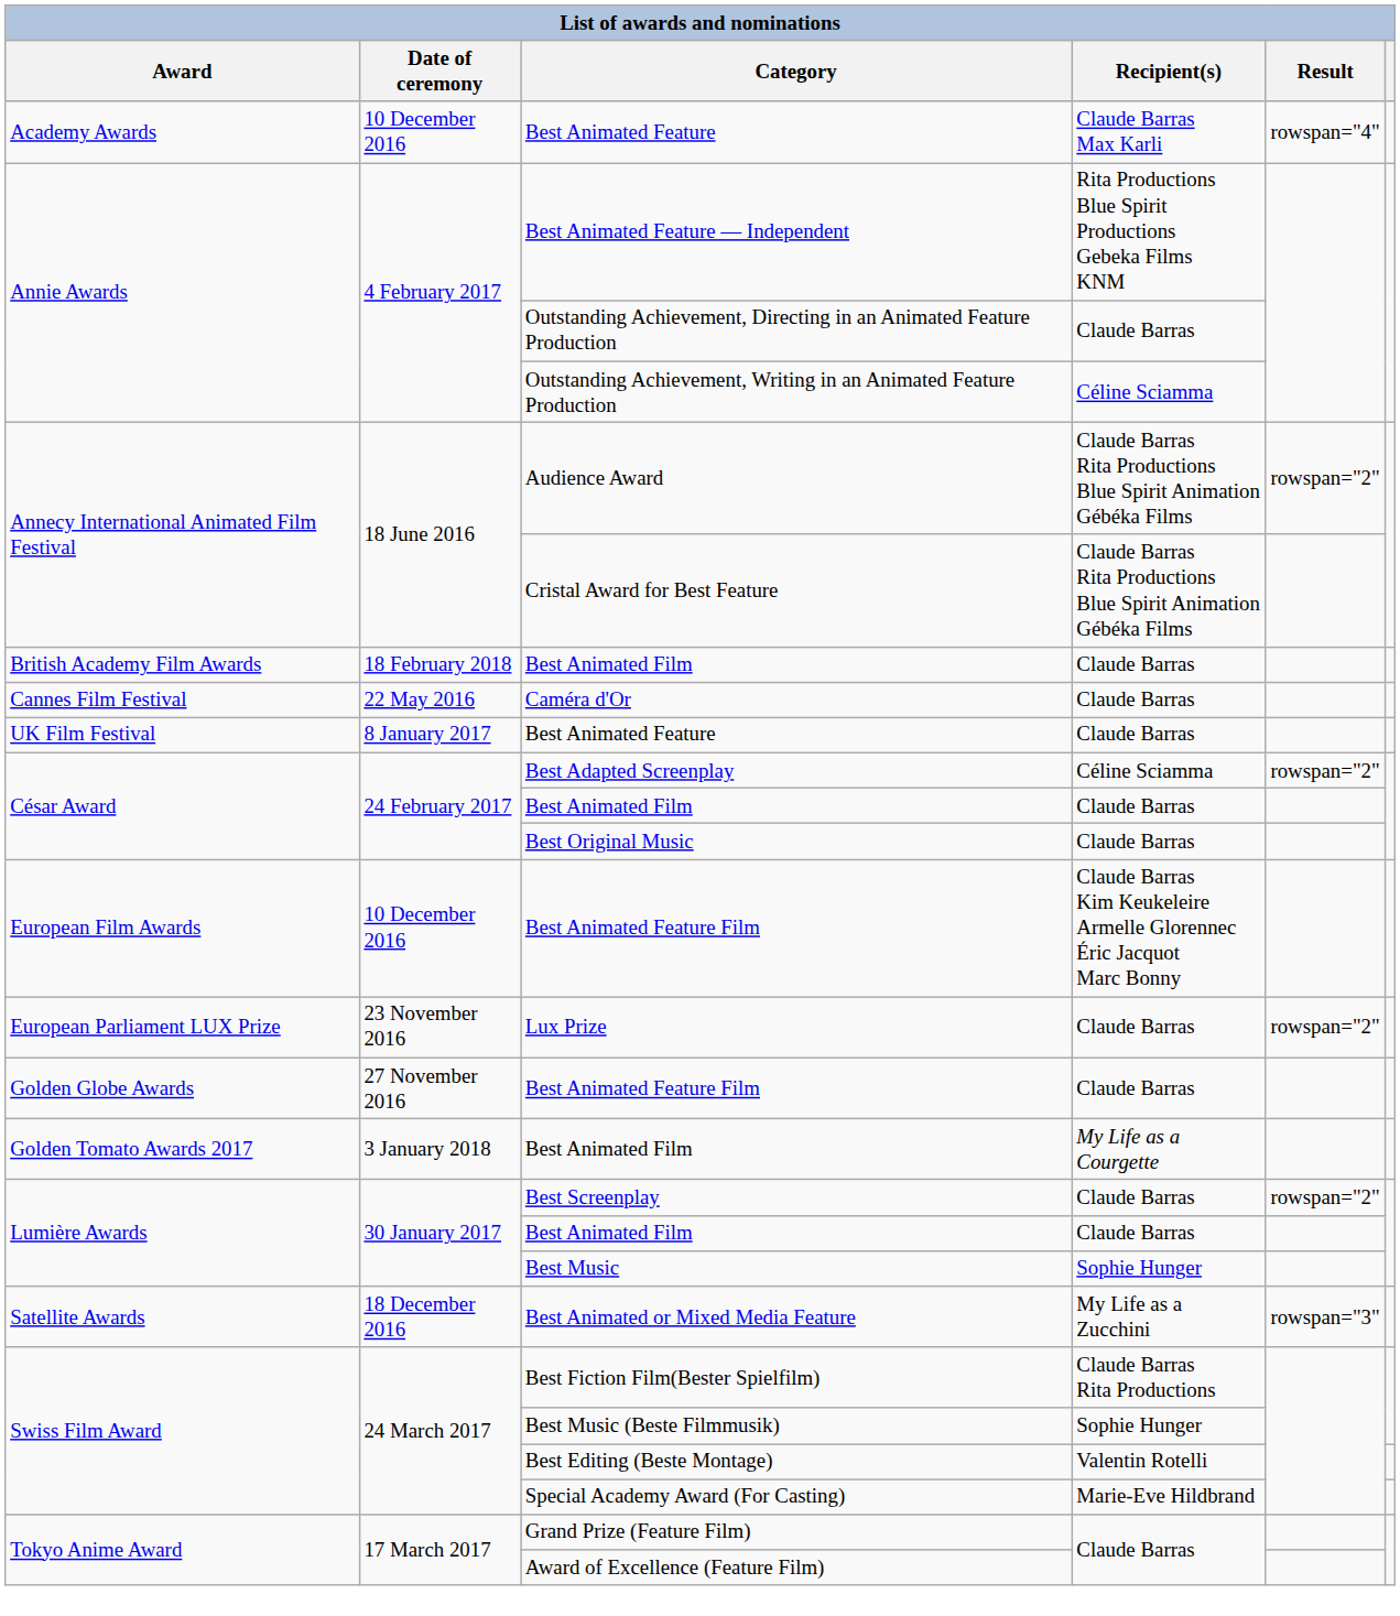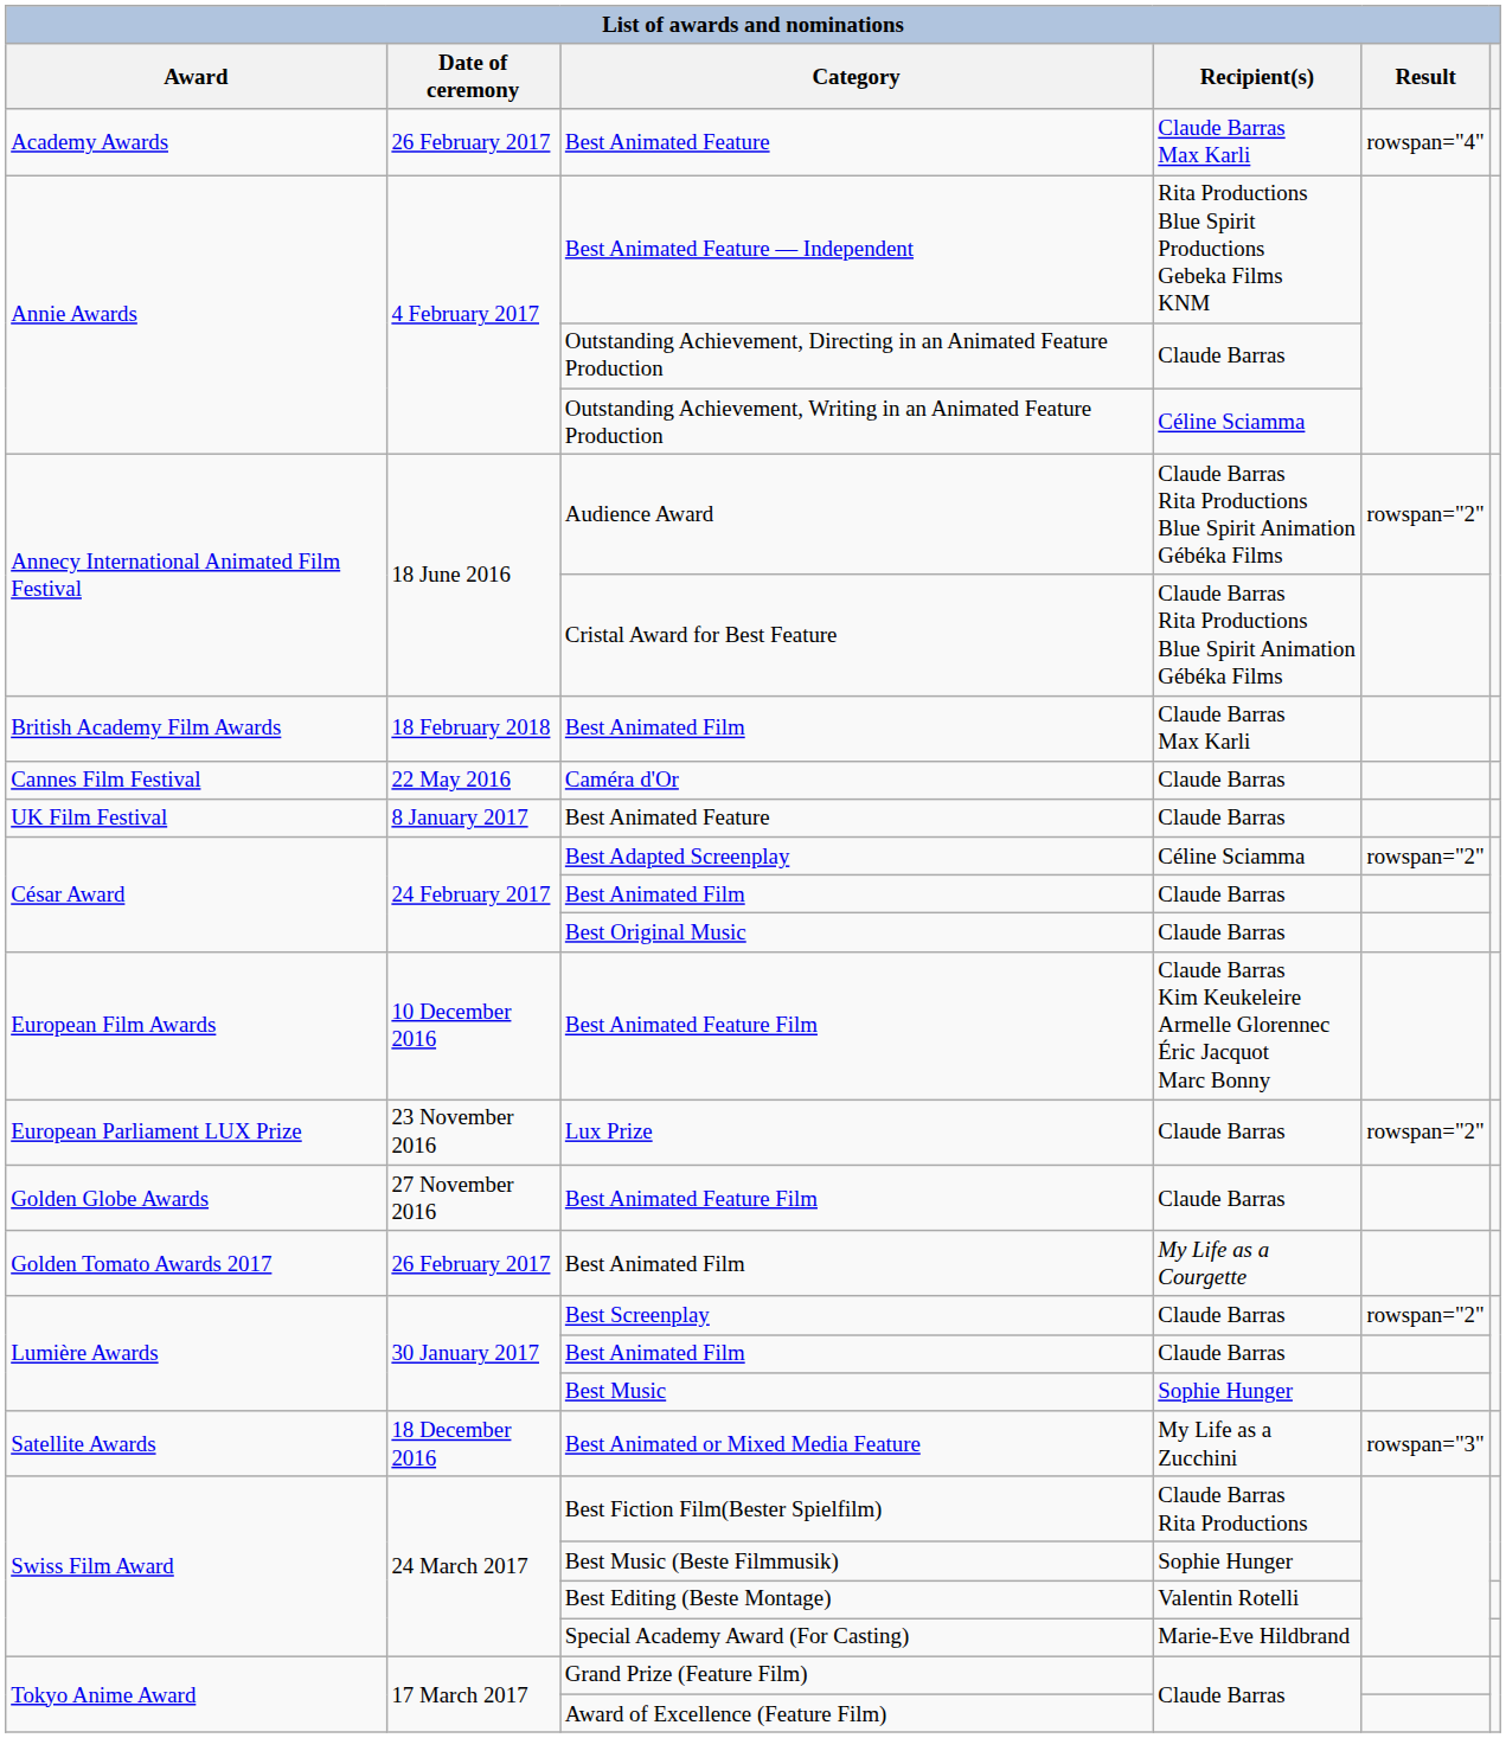Academy Awards / Best Animated Feature | Date of ceremony: 10 December 2016 -> 26 February 2017
British Academy Film Awards / Best Animated Film | Recipient(s): Claude Barras -> Claude Barras Max Karli
Golden Tomato Awards 2017 / Best Animated Film | Date of ceremony: 3 January 2018 -> 26 February 2017
